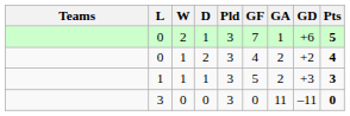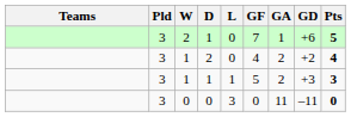columns swapped: Pld <-> L
